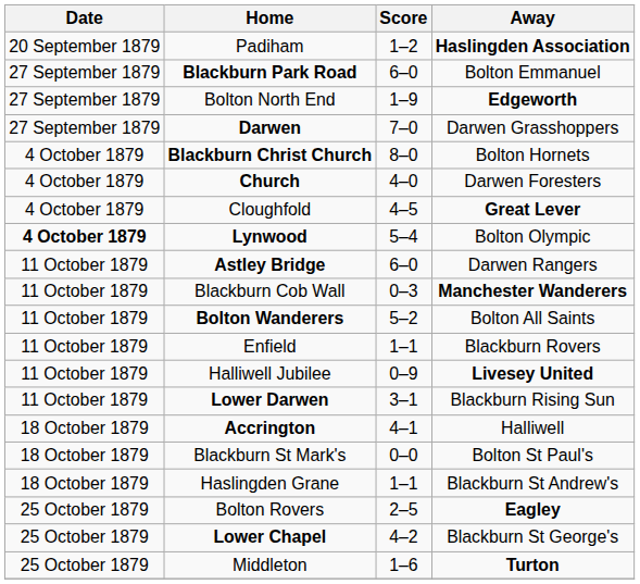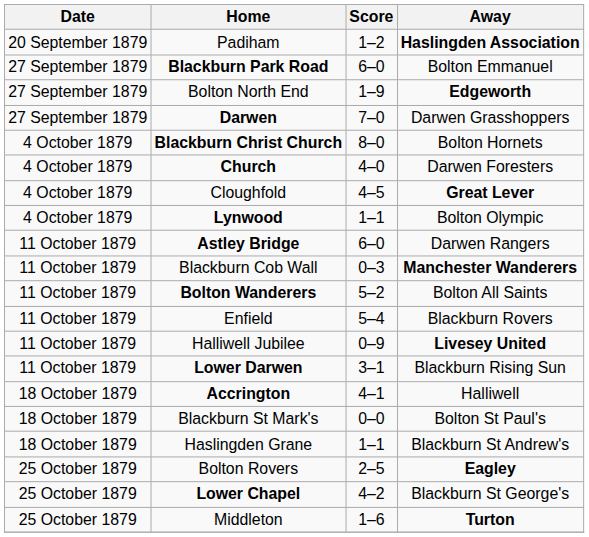Lynwood | Date: bold -> normal
Lynwood | Score: 5–4 -> 1–1
Enfield | Score: 1–1 -> 5–4
